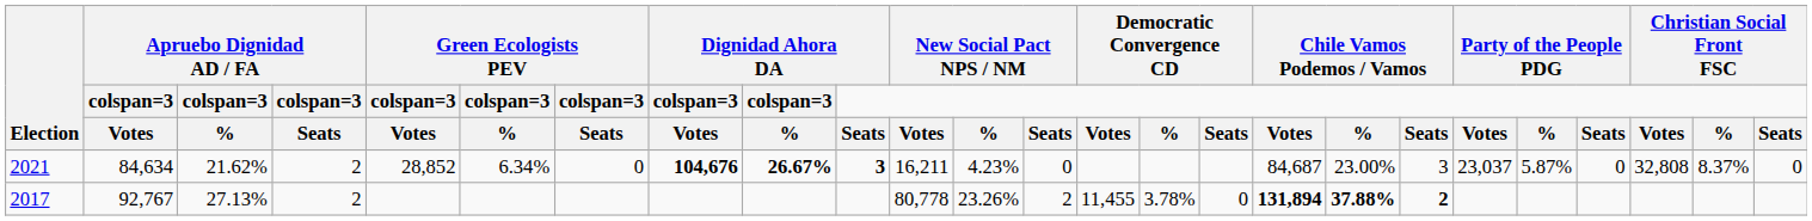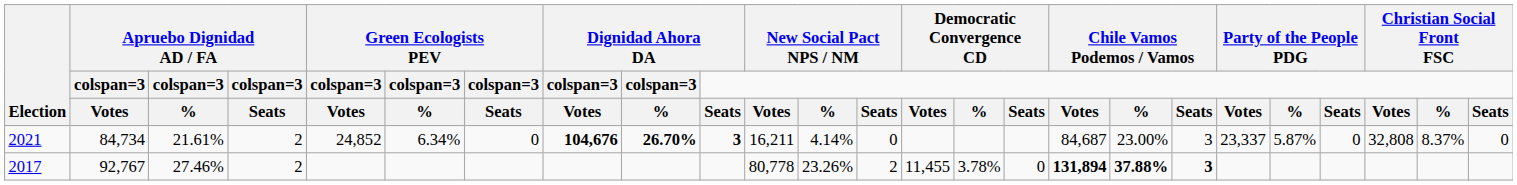2021 | Apruebo Dignidad AD / FA / colspan=3 / Votes: 84,634 -> 84,734
2021 | Apruebo Dignidad AD / FA / colspan=3 / %: 21.62% -> 21.61%
2021 | Green Ecologists PEV / colspan=3 / Votes: 28,852 -> 24,852
2021 | Dignidad Ahora DA / colspan=3 / %: 26.67% -> 26.70%
2021 | New Social Pact NPS / NM / %: 4.23% -> 4.14%
2021 | Party of the People PDG / Votes: 23,037 -> 23,337
2017 | Apruebo Dignidad AD / FA / colspan=3 / %: 27.13% -> 27.46%
2017 | Chile Vamos Podemos / Vamos / Seats: 2 -> 3
